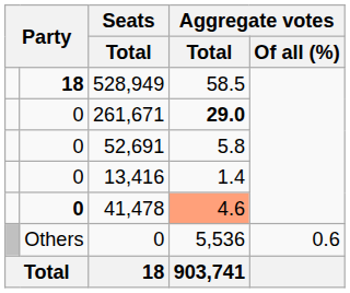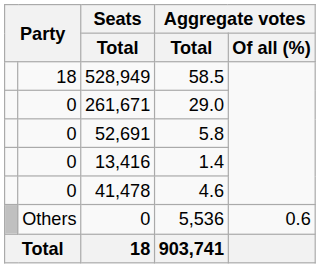528,949 | column 2: bold -> normal
261,671 | Aggregate votes / Total: bold -> normal
41,478 | column 2: bold -> normal
41,478 | Aggregate votes / Total: lightsalmon background -> no background
